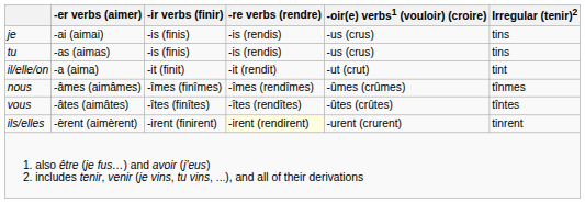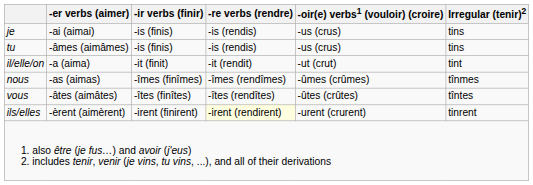tu | -er verbs (aimer): -as (aimas) -> -âmes (aimâmes)
nous | -er verbs (aimer): -âmes (aimâmes) -> -as (aimas)
